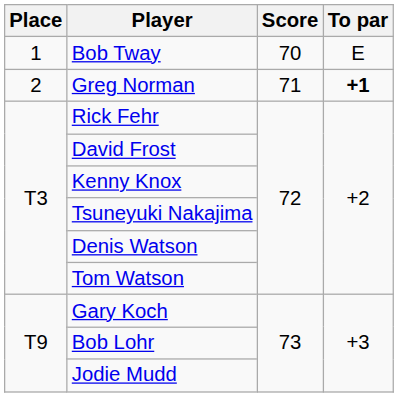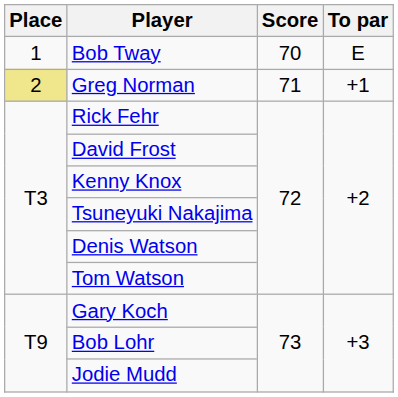Greg Norman | Place: no background -> khaki background
Greg Norman | To par: bold -> normal
